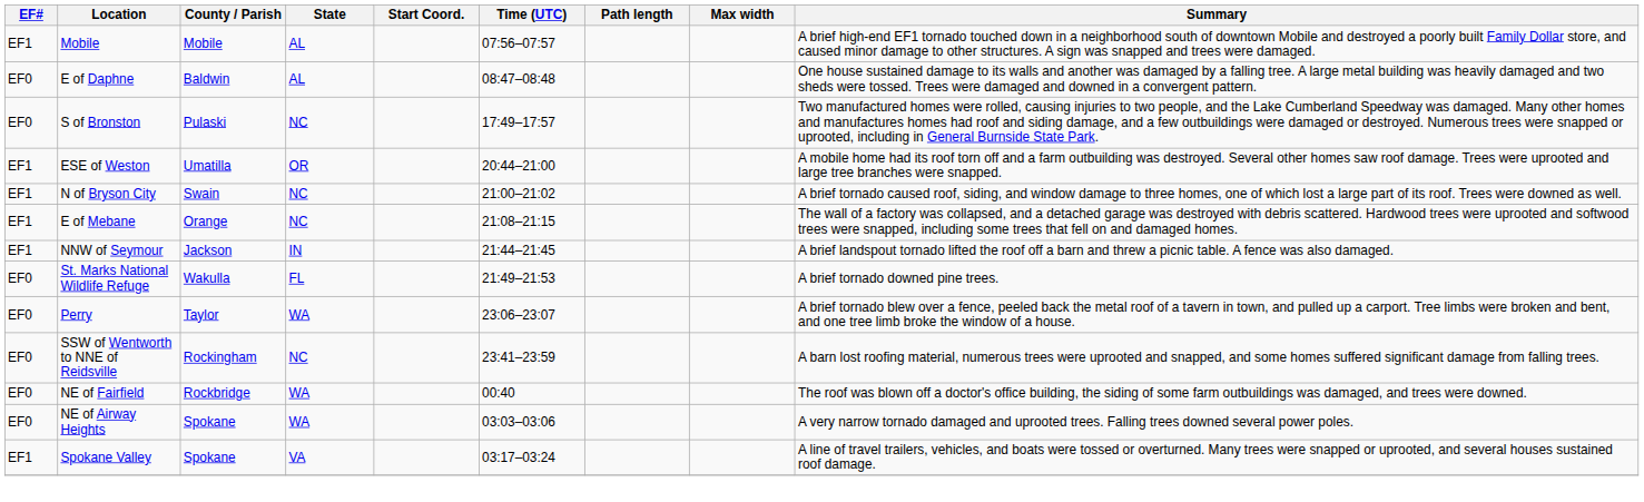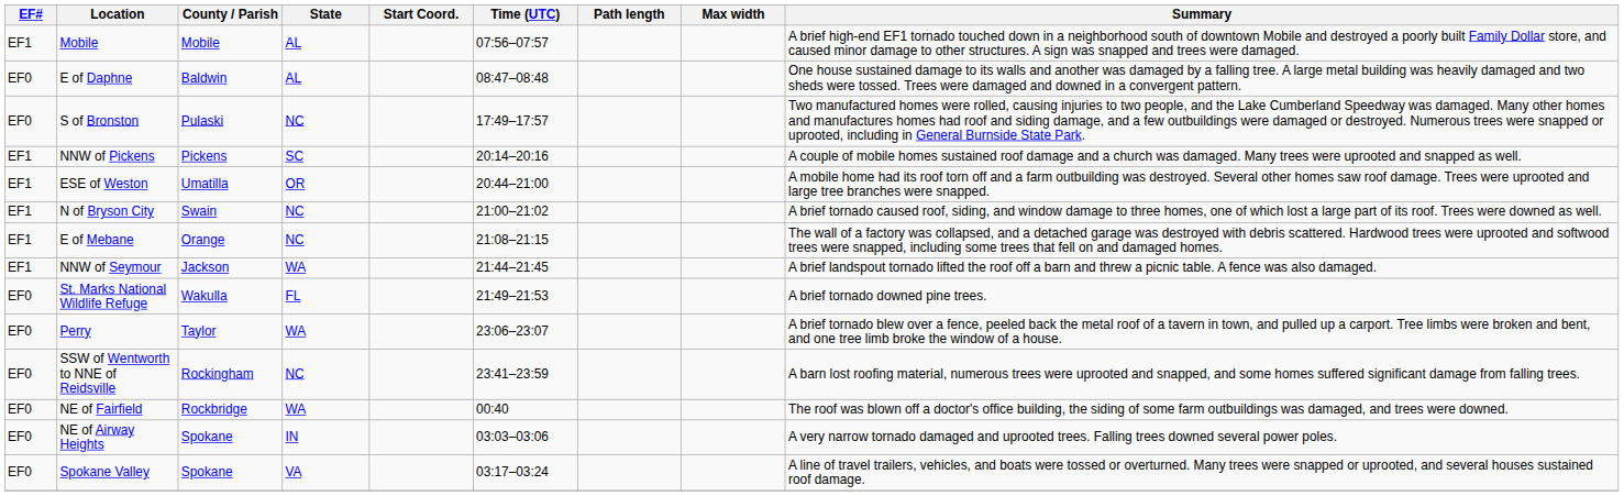+ row: EF1 | NNW of Pickens | Pickens | SC | 20:14–20:16 | A couple of mobile homes sustained roof damage and a church was damaged. Many trees were uprooted and snapped as well.
NNW of Seymour | State: IN -> WA
NE of Airway Heights | State: WA -> IN
Spokane Valley | EF#: EF1 -> EF0
